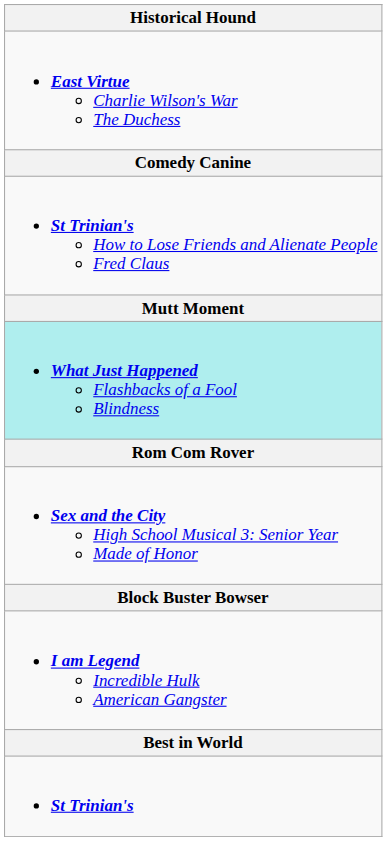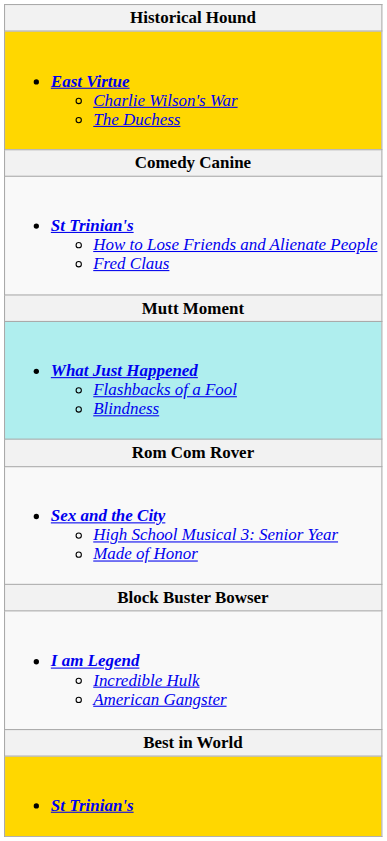row 2 | column 1: no background -> gold background
row 12 | column 1: no background -> gold background
